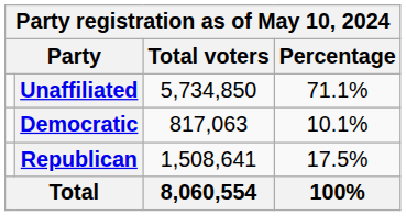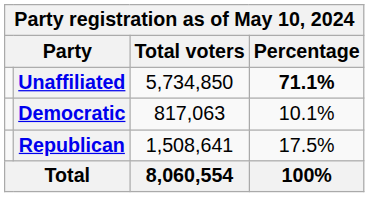Unaffiliated | Percentage: normal -> bold
